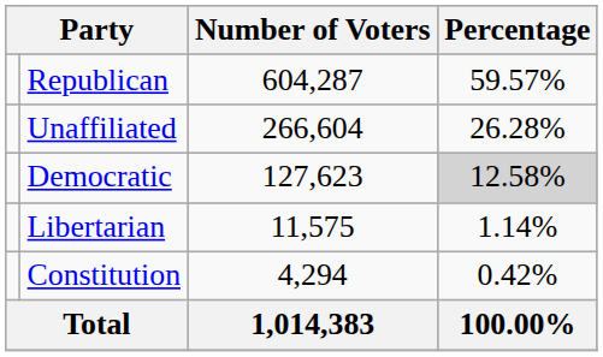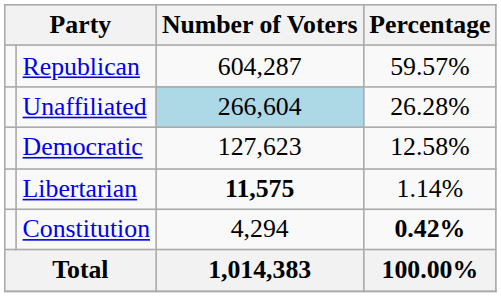Unaffiliated | Number of Voters: no background -> lightblue background
Democratic | Percentage: lightgrey background -> no background
Libertarian | Number of Voters: normal -> bold
Constitution | Percentage: normal -> bold
